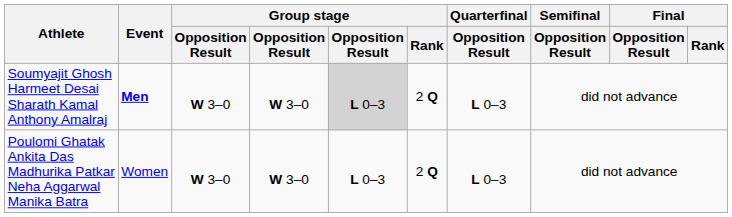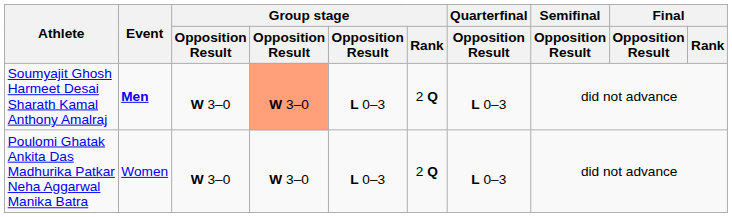Soumyajit Ghosh Harmeet Desai Sharath Kamal Anthony Amalraj | column 4: no background -> lightsalmon background
Soumyajit Ghosh Harmeet Desai Sharath Kamal Anthony Amalraj | column 5: lightgrey background -> no background
